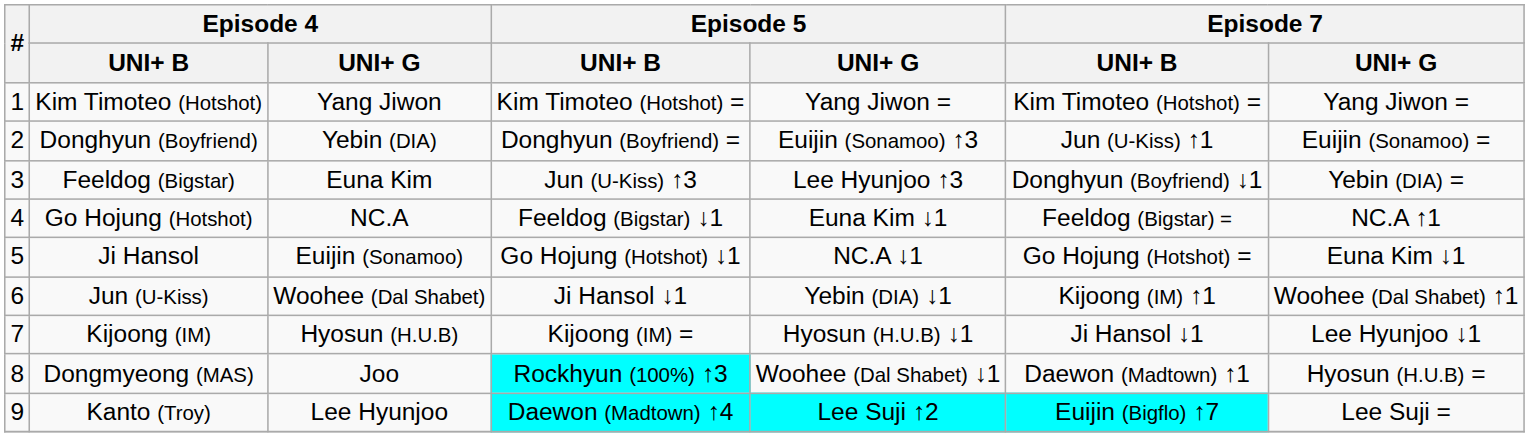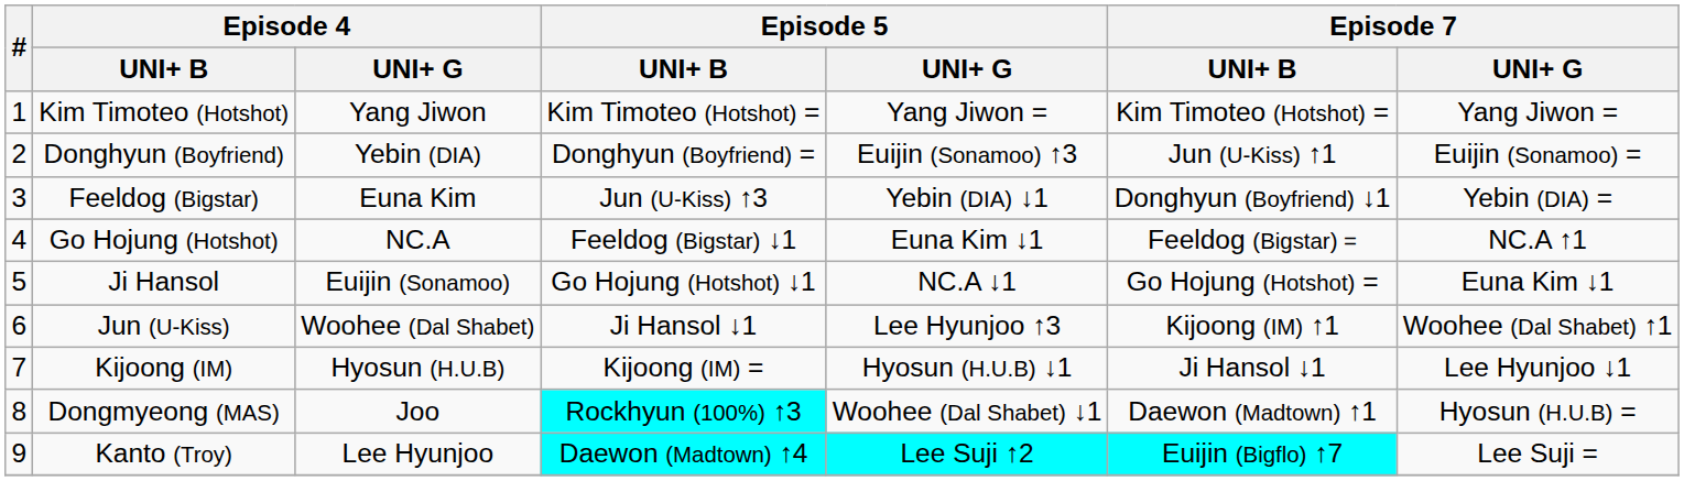Feeldog (Bigstar) | Episode 5 / UNI+ G: Lee Hyunjoo ↑3 -> Yebin (DIA) ↓1
Jun (U-Kiss) | Episode 5 / UNI+ G: Yebin (DIA) ↓1 -> Lee Hyunjoo ↑3
